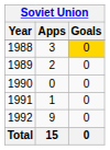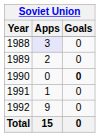1988 | Apps: no background -> lavender background
1988 | Goals: gold background -> no background
1990 | Goals: normal -> bold
